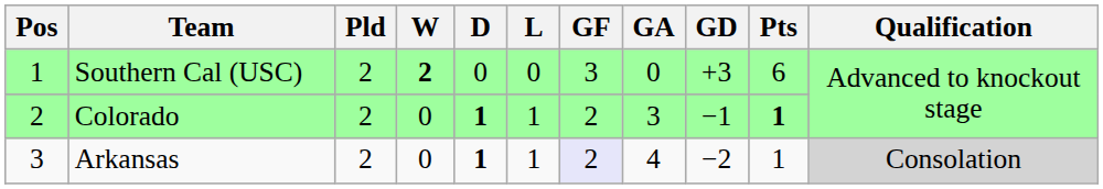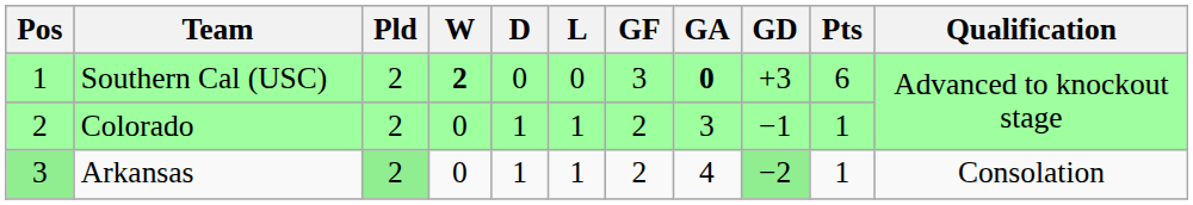Southern Cal (USC) | GA: normal -> bold
Colorado | D: bold -> normal
Colorado | Pts: bold -> normal
Arkansas | Pos: no background -> lightgreen background
Arkansas | Pld: no background -> lightgreen background
Arkansas | D: bold -> normal
Arkansas | GF: lavender background -> no background
Arkansas | GD: no background -> lightgreen background
Arkansas | Qualification: lightgrey background -> no background
